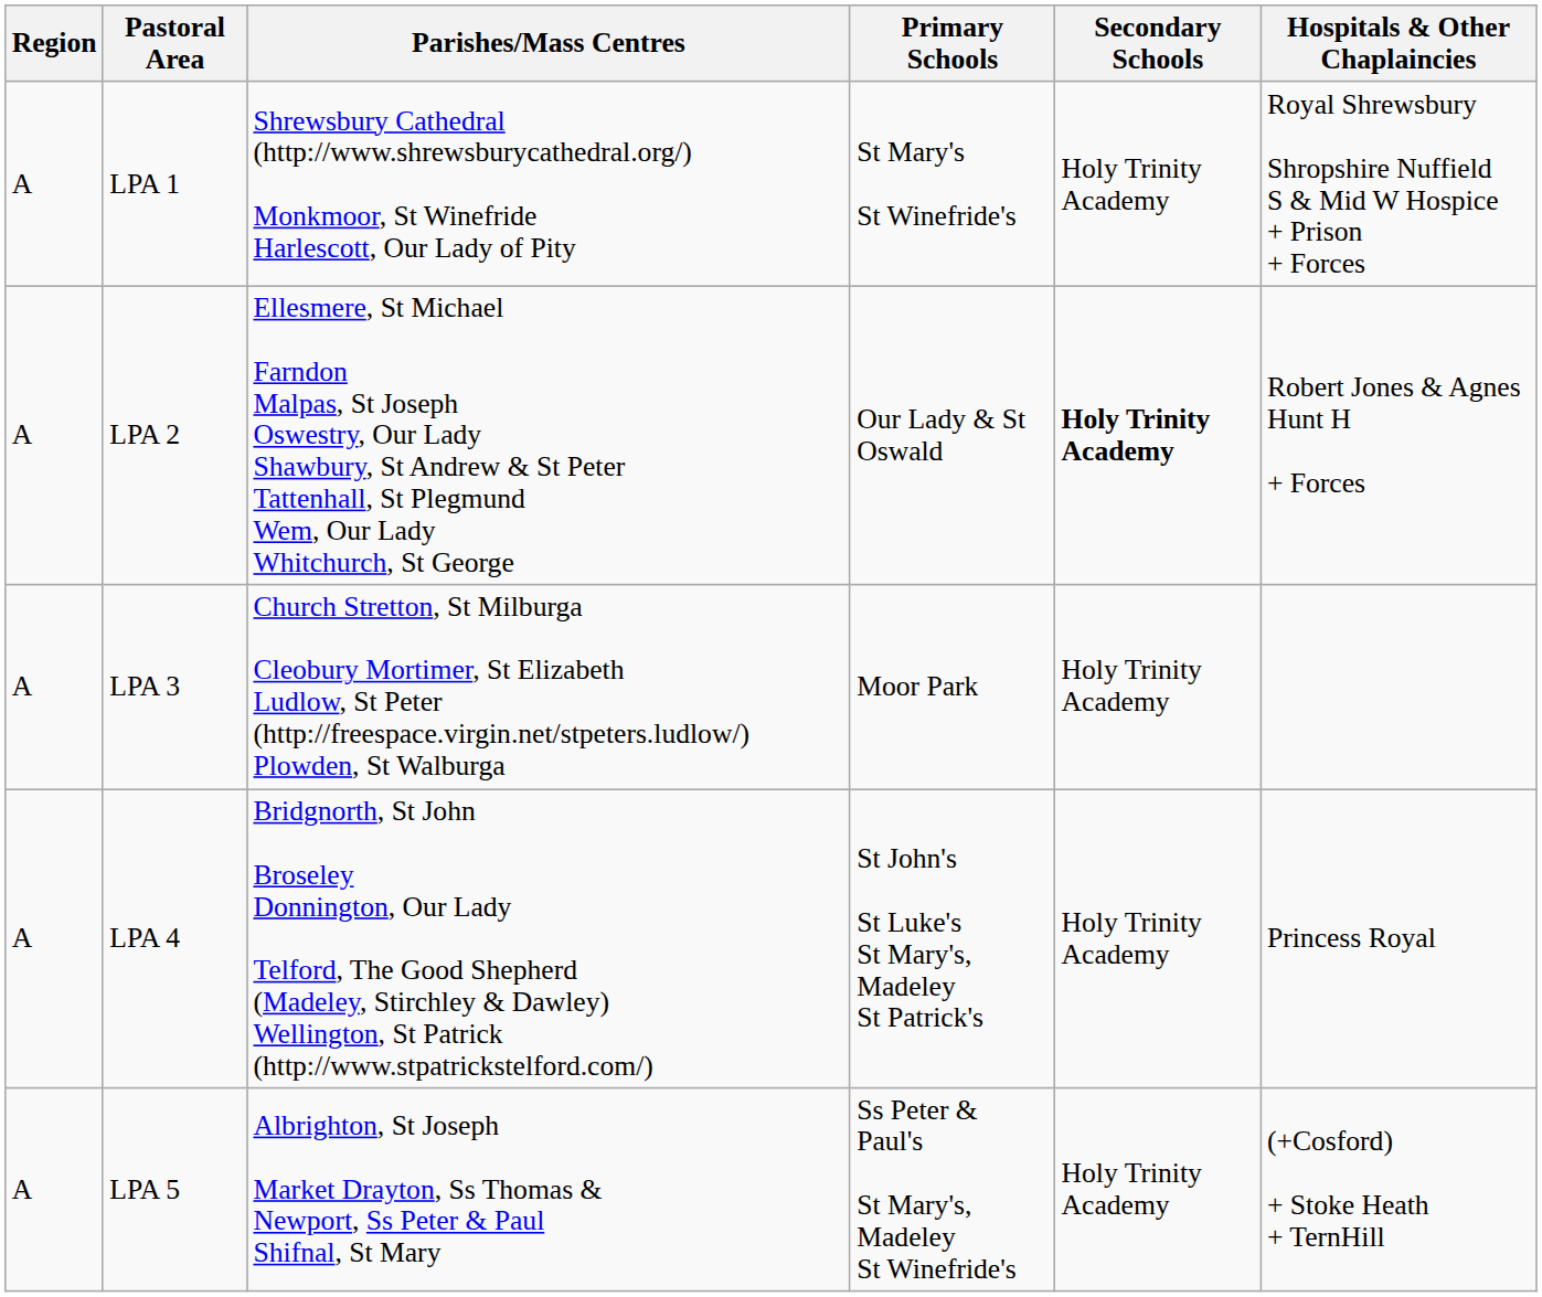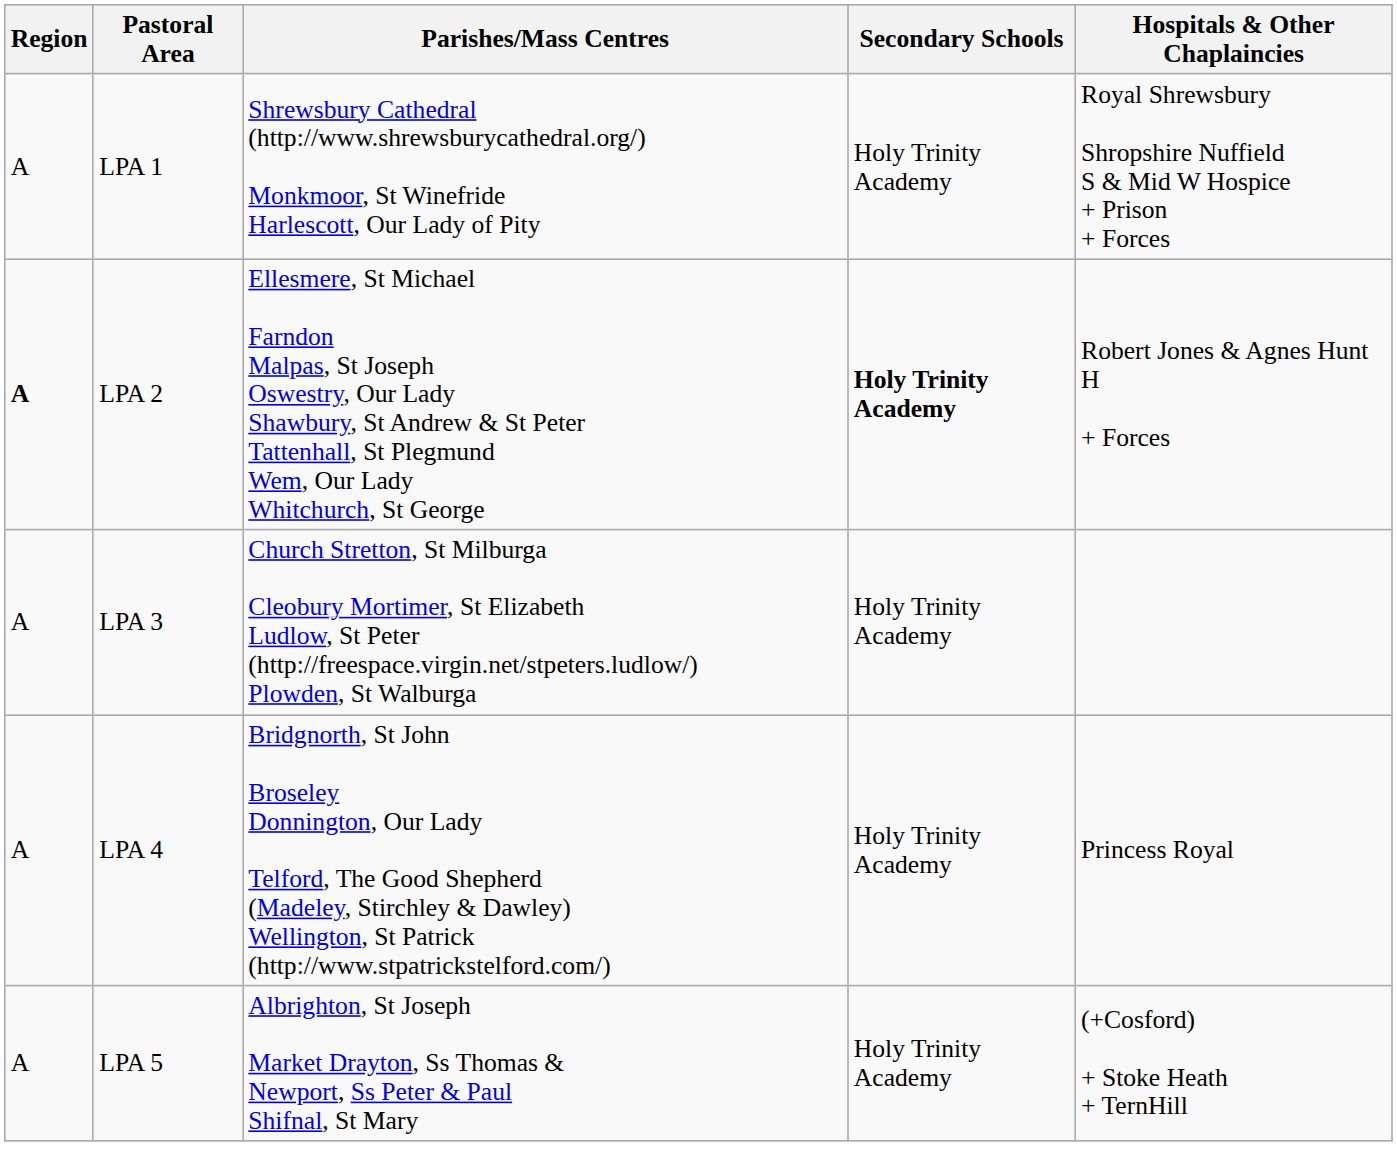- column: Primary Schools | St Mary's St Winefride's | Our Lady & St Oswald | Moor Park | St John's St Luke's St Mary's, Madeley St Patrick's | Ss Peter & Paul's St Mary's, Madeley St Winefride's
LPA 2 | Region: normal -> bold
